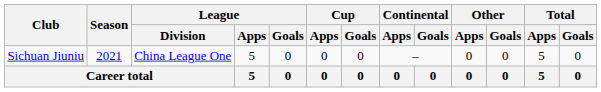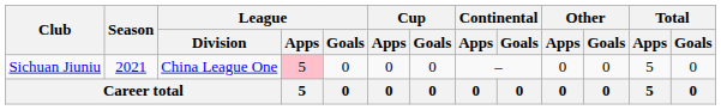Sichuan Jiuniu | League / Apps: no background -> pink background
